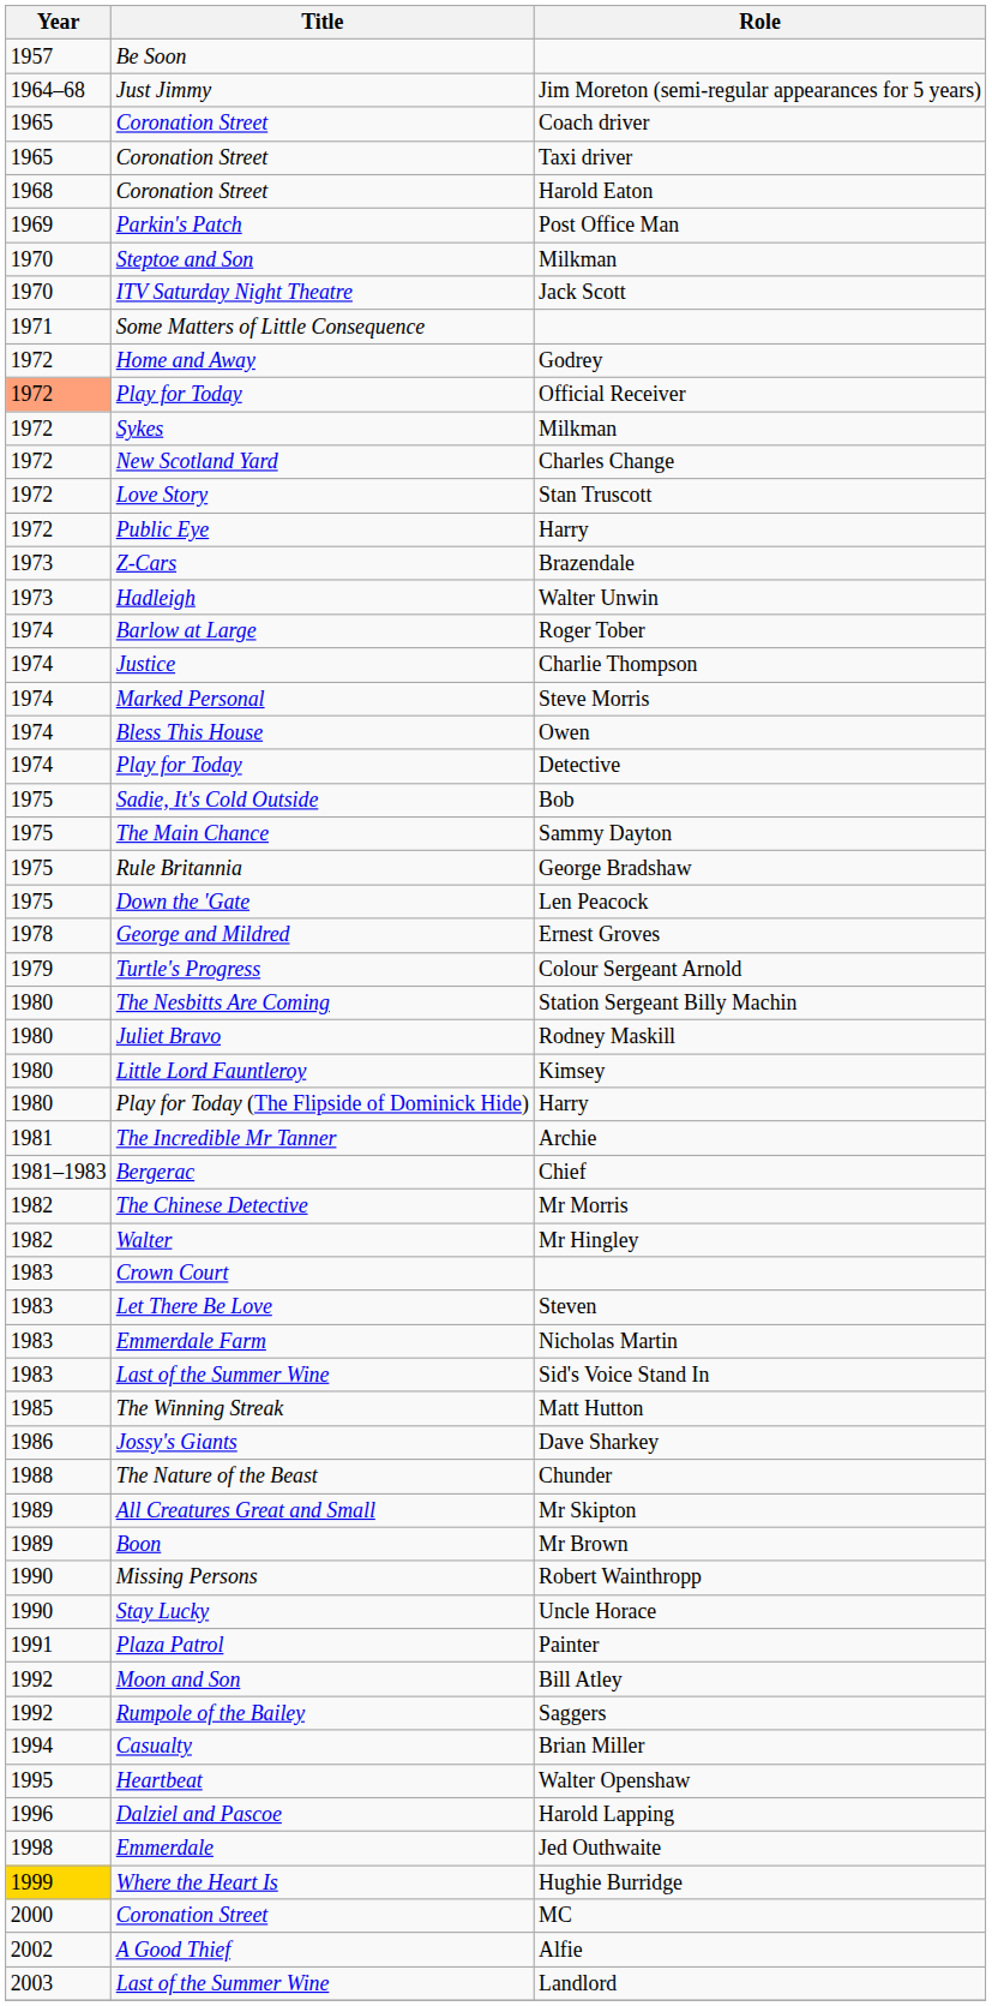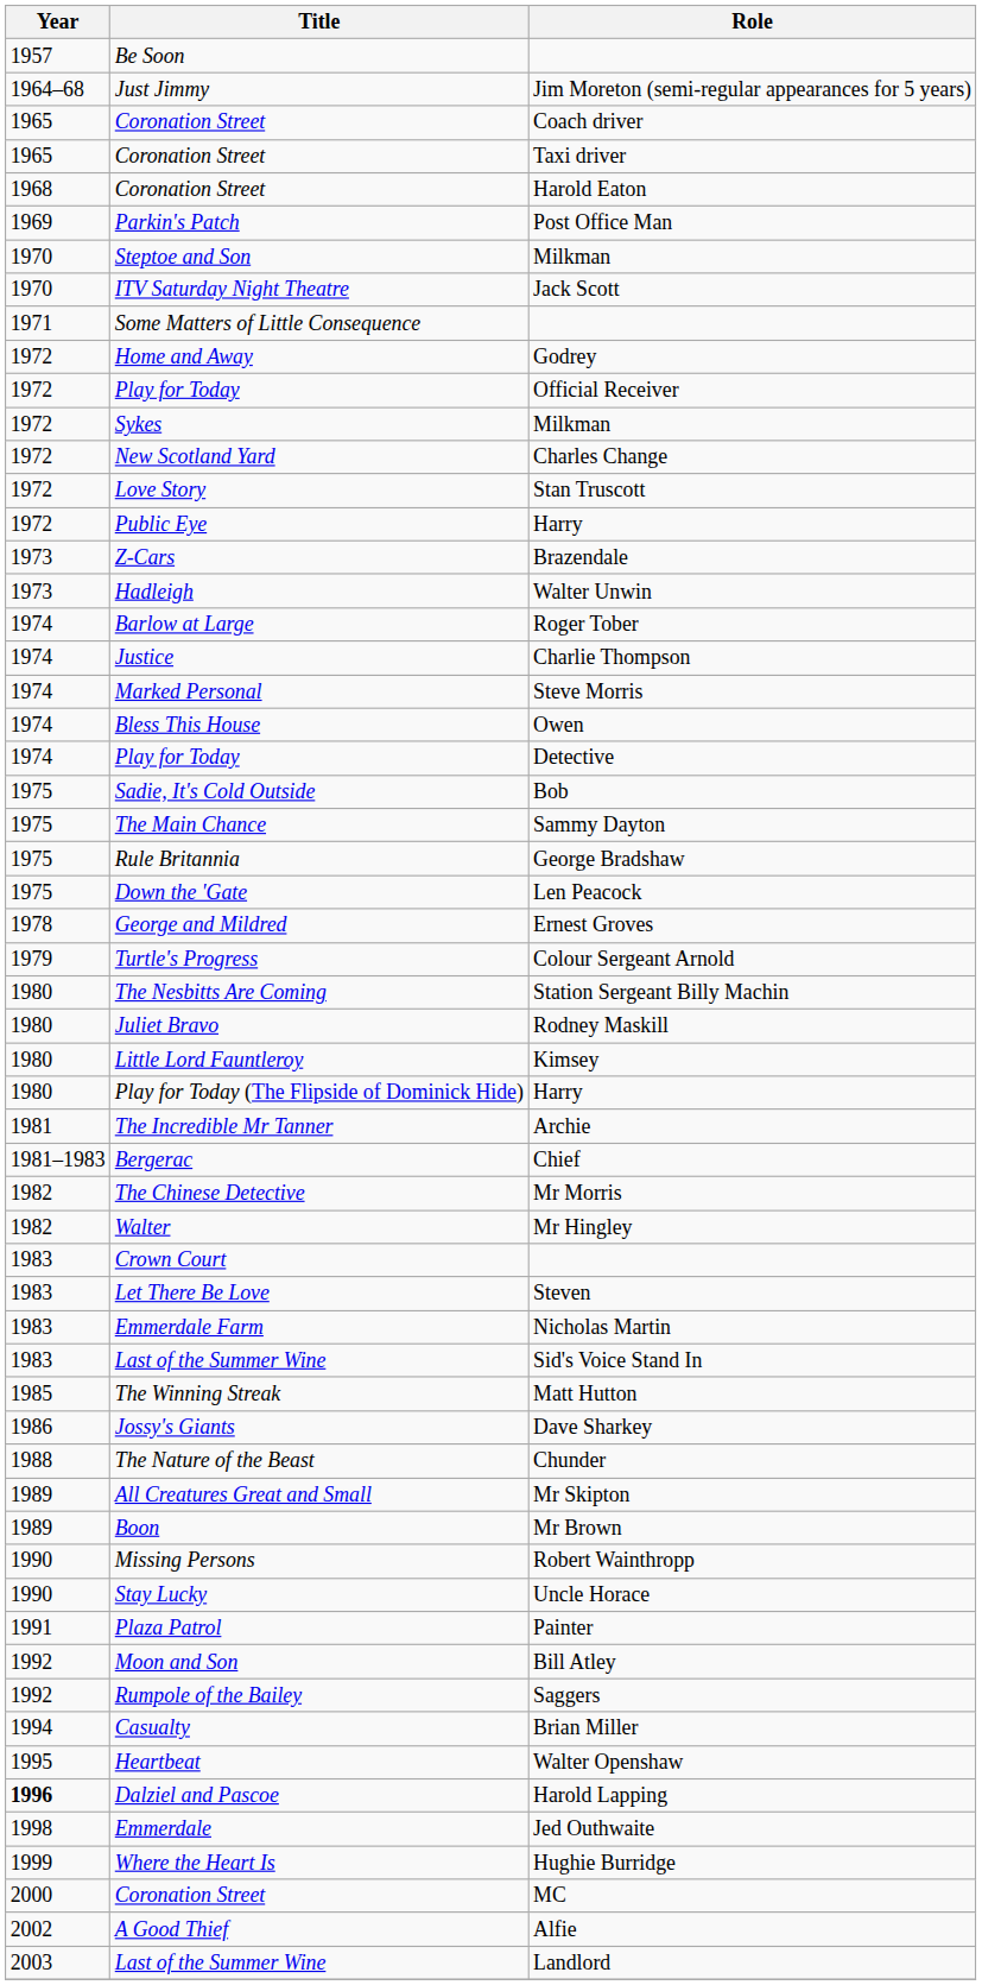Official Receiver | Year: lightsalmon background -> no background
Harold Lapping | Year: normal -> bold
Hughie Burridge | Year: gold background -> no background
